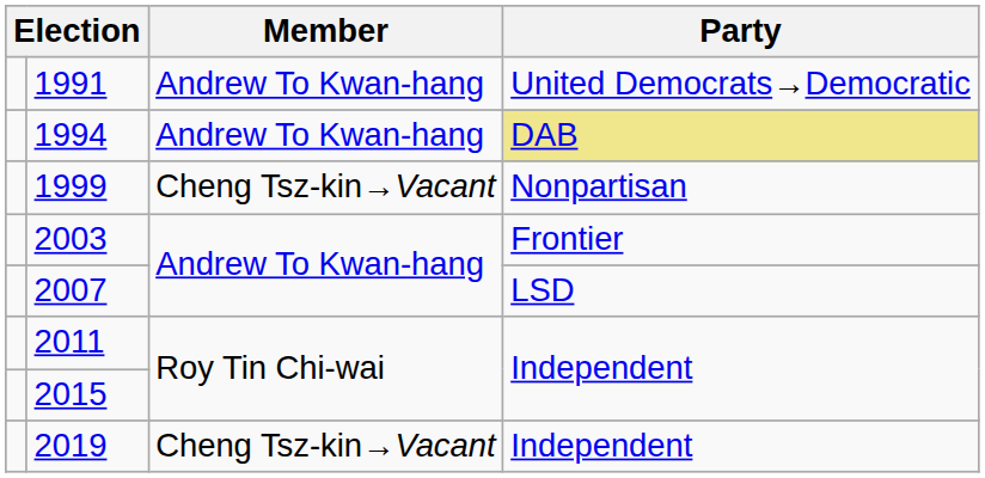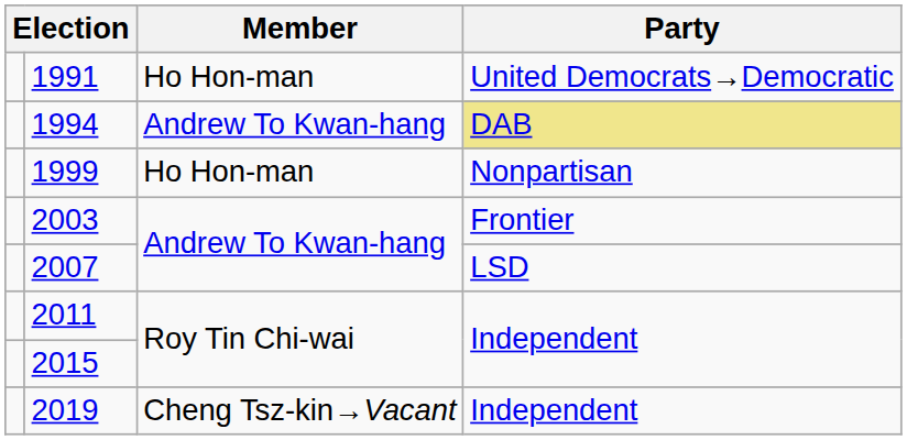1991 | Member: Andrew To Kwan-hang -> Ho Hon-man
1999 | Member: Cheng Tsz-kin→Vacant -> Ho Hon-man
